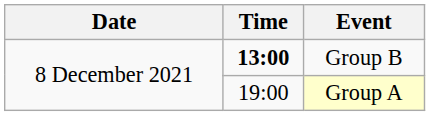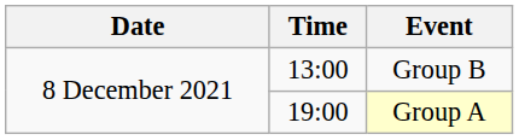Group B | Time: bold -> normal
